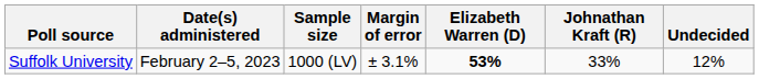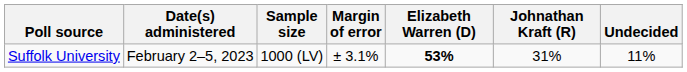Suffolk University | Johnathan Kraft (R): 33% -> 31%
Suffolk University | Undecided: 12% -> 11%
